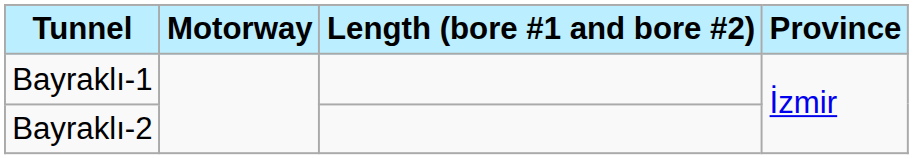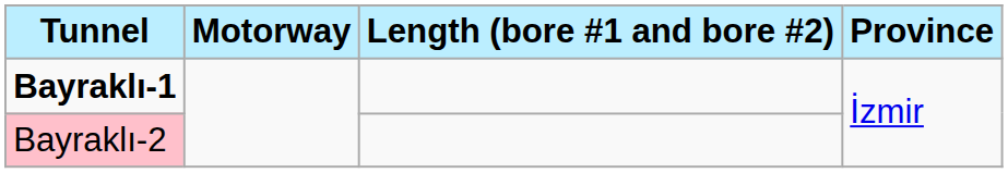Bayraklı-1 | Tunnel: normal -> bold
Bayraklı-2 | Tunnel: no background -> pink background
